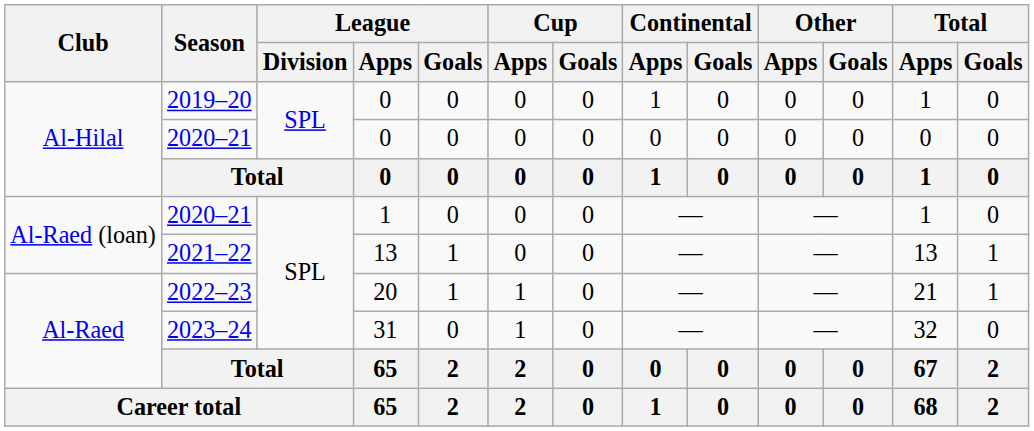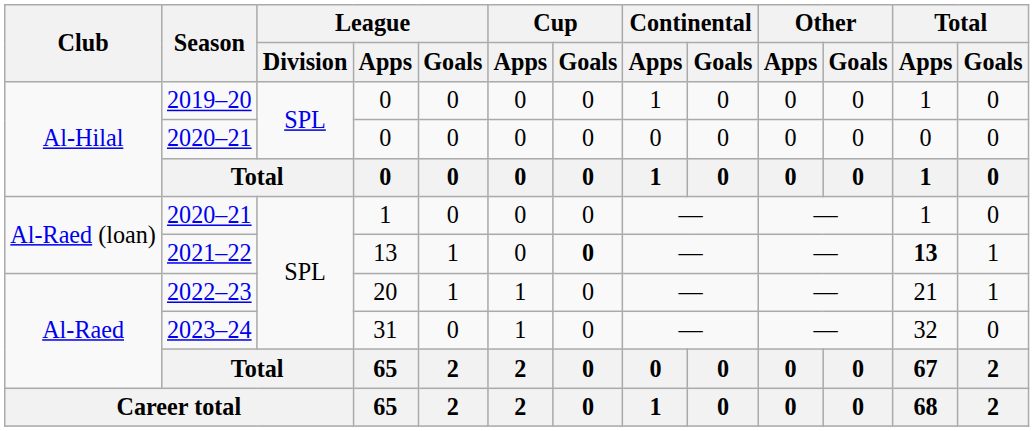2021–22 | Cup / Goals: normal -> bold
2021–22 | Total / Apps: normal -> bold
